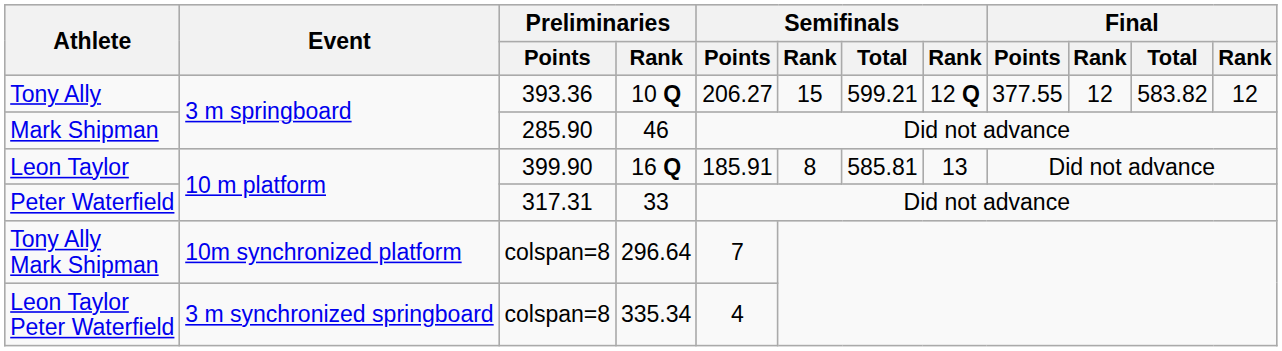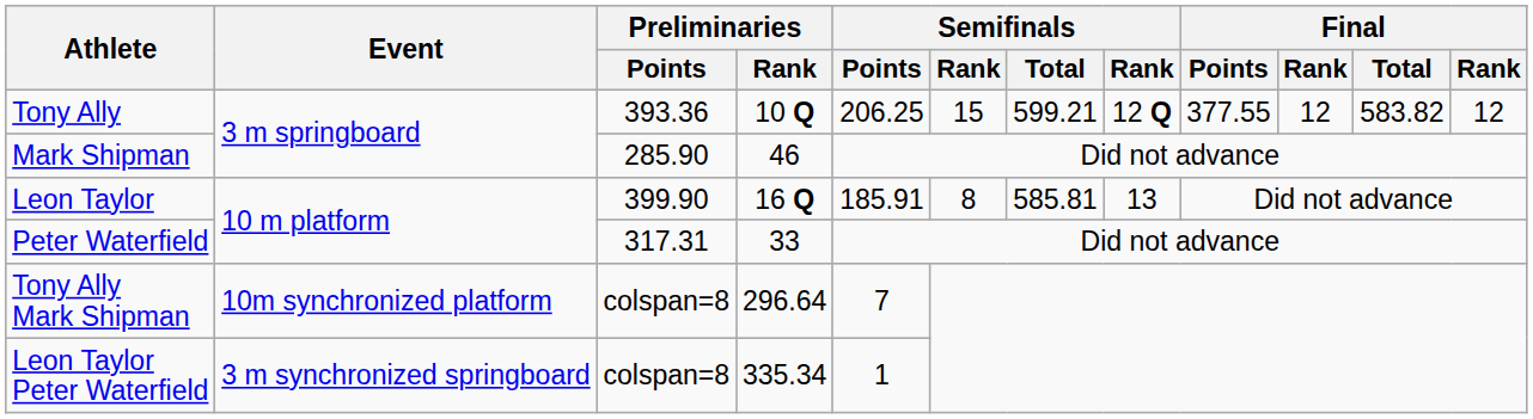Tony Ally | Semifinals / Points: 206.27 -> 206.25
Leon Taylor Peter Waterfield | Semifinals / Points: 4 -> 1
